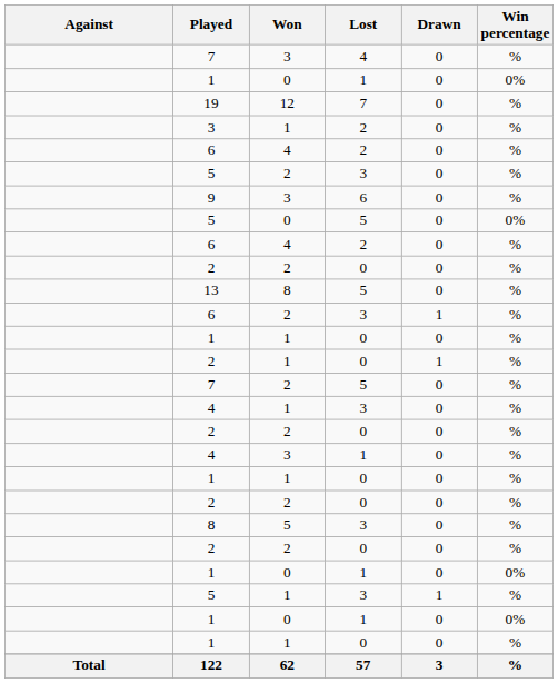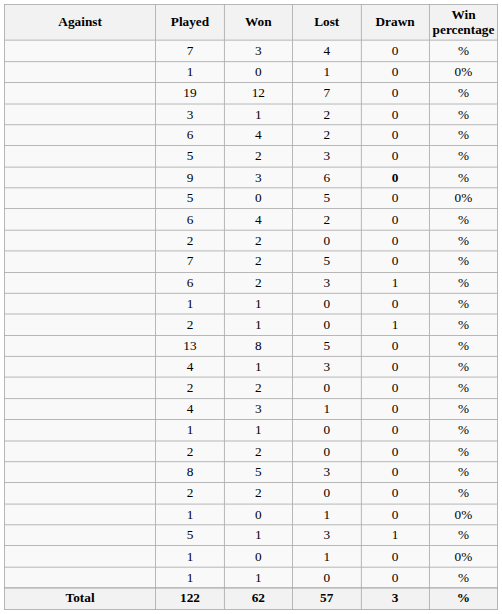9 | Drawn: normal -> bold
rows swapped: 13 <-> 7 / 2
